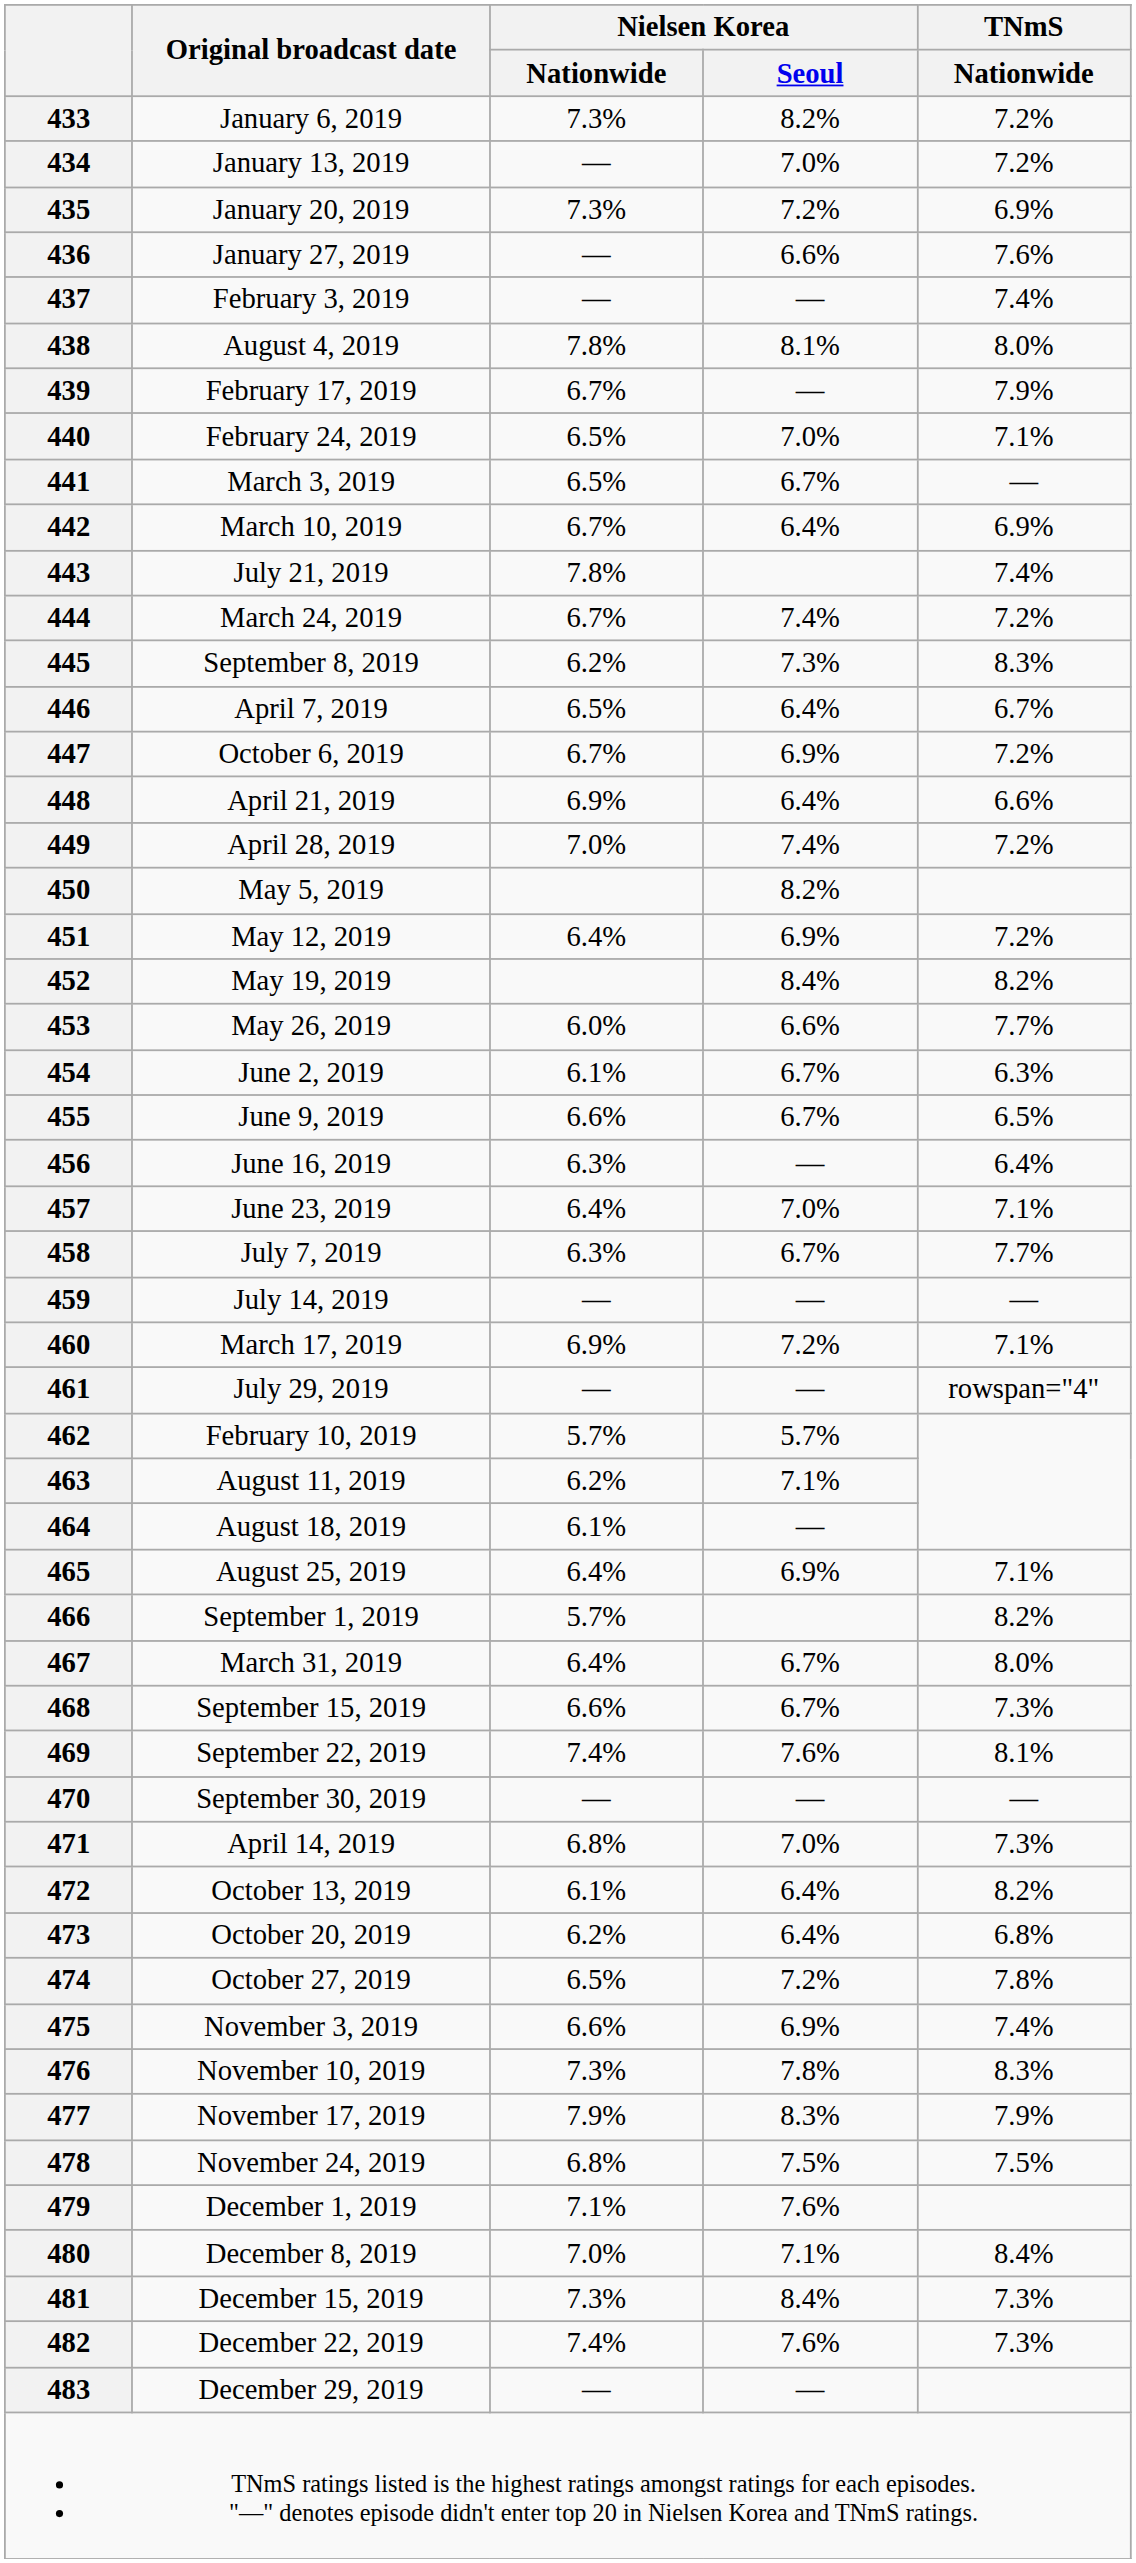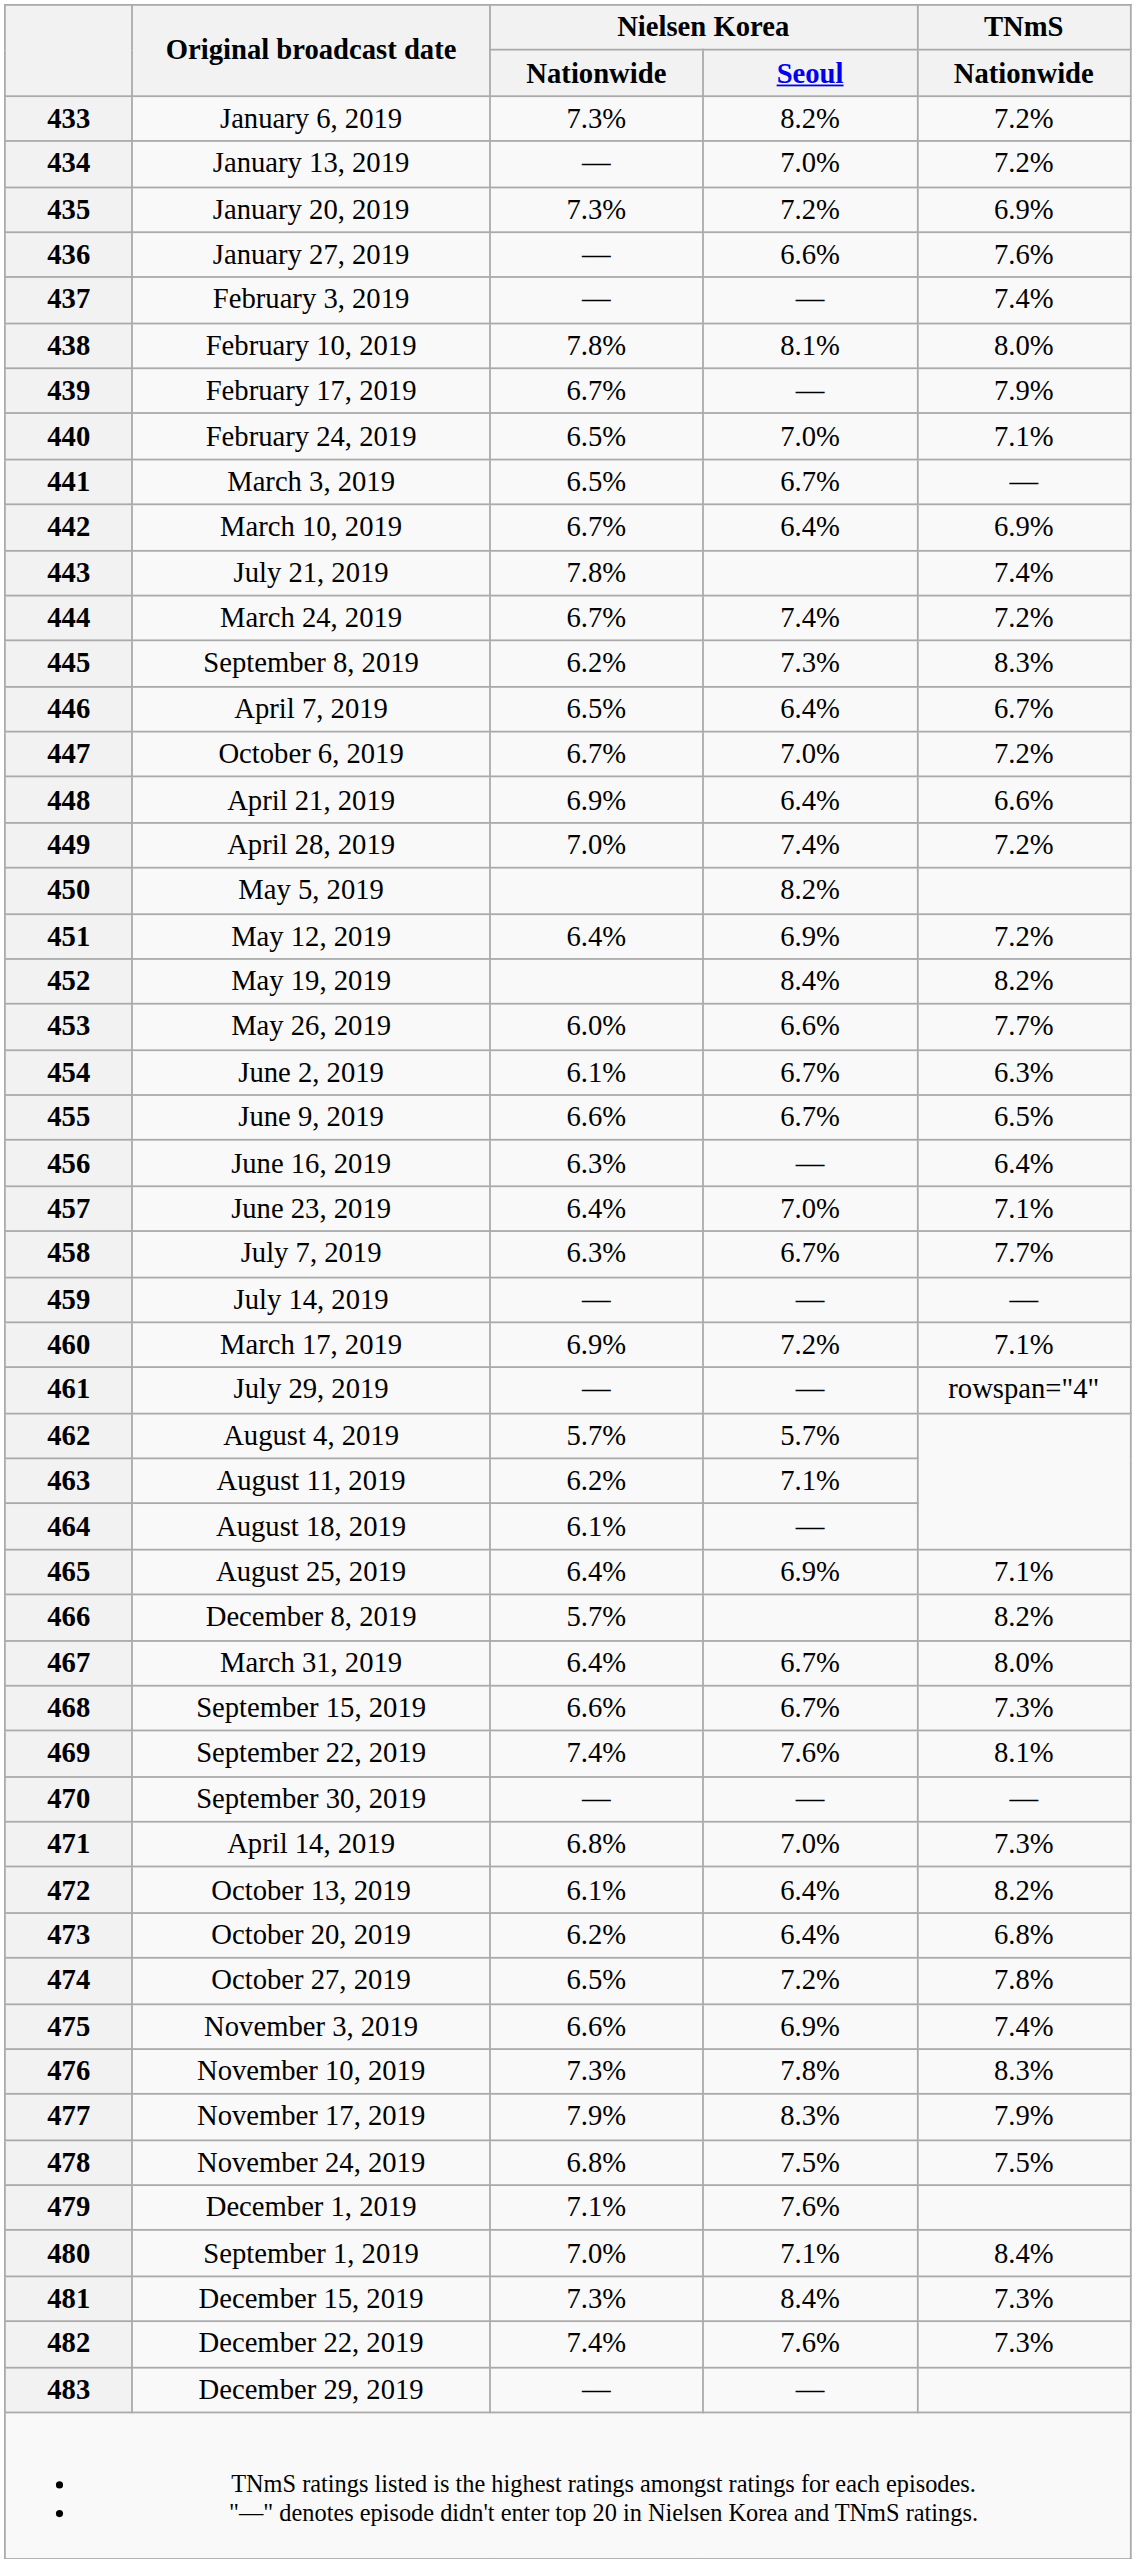438 | Original broadcast date: August 4, 2019 -> February 10, 2019
447 | Nielsen Korea / Seoul: 6.9% -> 7.0%
462 | Original broadcast date: February 10, 2019 -> August 4, 2019
466 | Original broadcast date: September 1, 2019 -> December 8, 2019
480 | Original broadcast date: December 8, 2019 -> September 1, 2019
